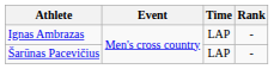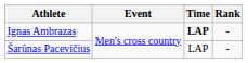Ignas Ambrazas | Time: normal -> bold
